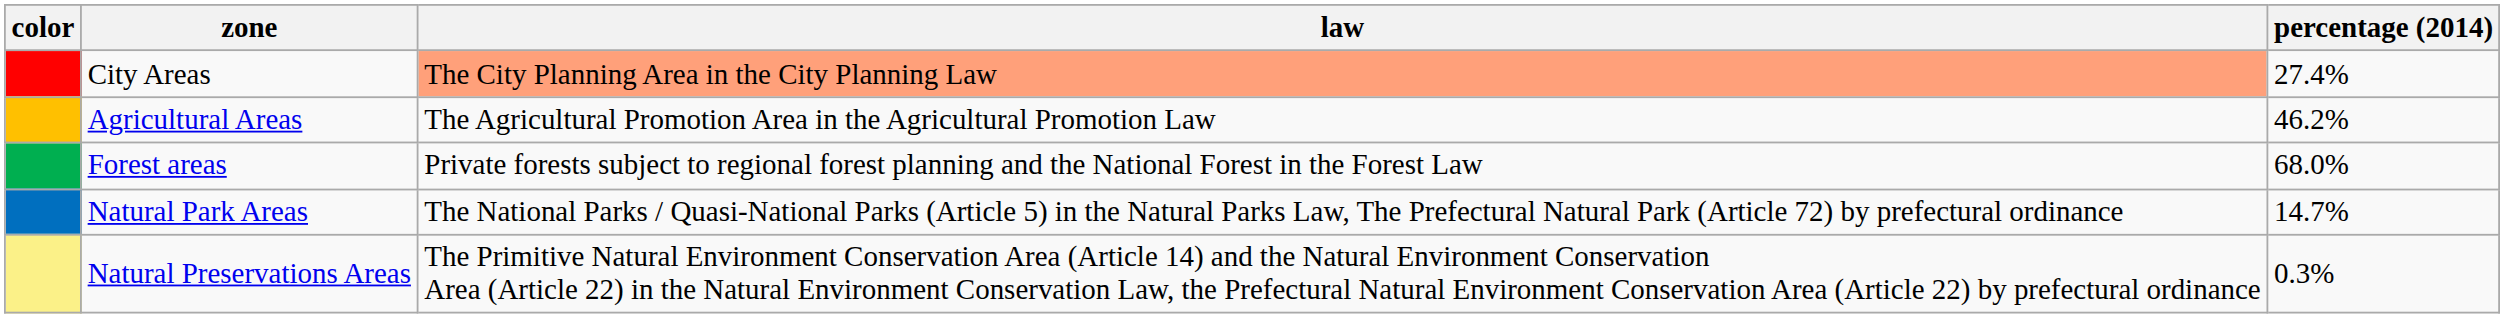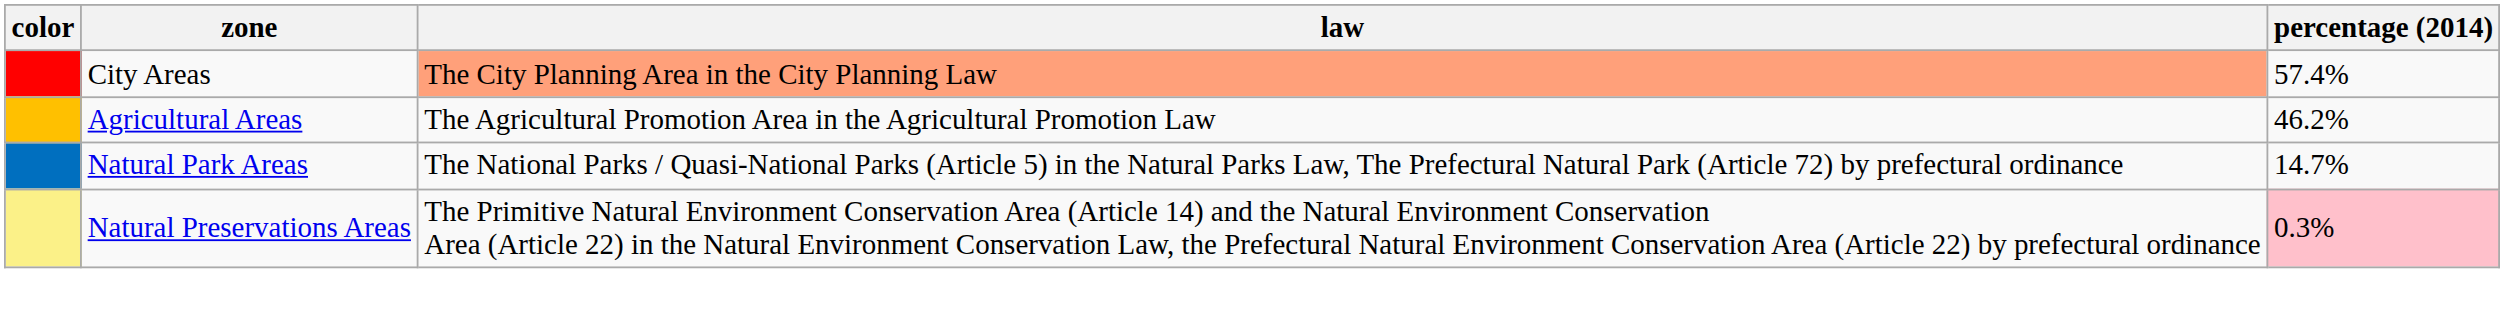City Areas | percentage (2014): 27.4% -> 57.4%
- row: Forest areas | Private forests subject to regional forest planning and the National Forest in the Forest Law | 68.0%
Natural Preservations Areas | percentage (2014): no background -> pink background
